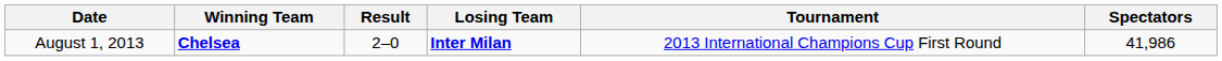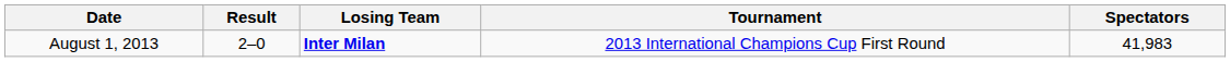- column: Winning Team | Chelsea
August 1, 2013 | Spectators: 41,986 -> 41,983
